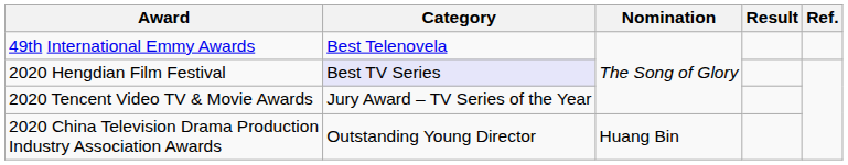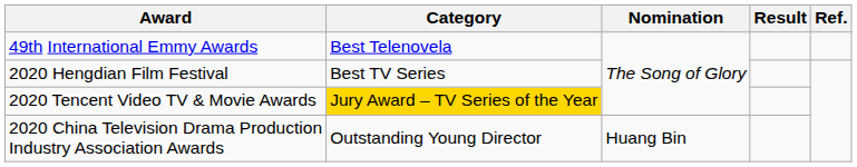2020 Hengdian Film Festival | Category: lavender background -> no background
2020 Tencent Video TV & Movie Awards | Category: no background -> gold background
